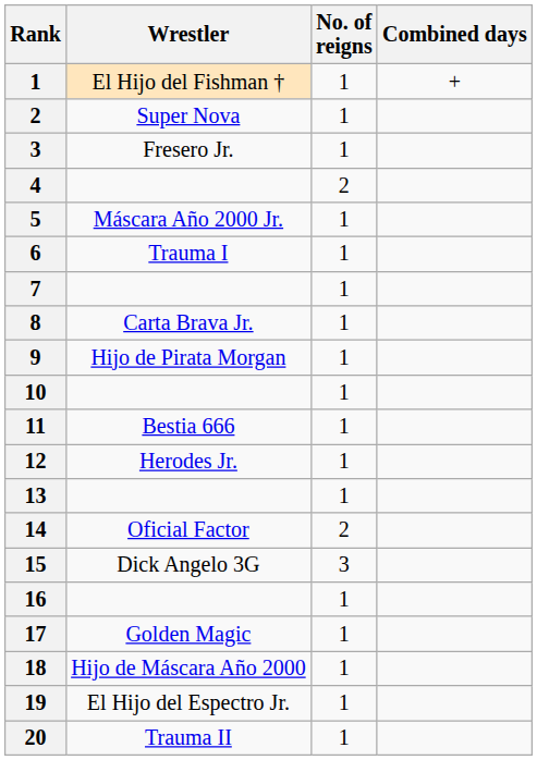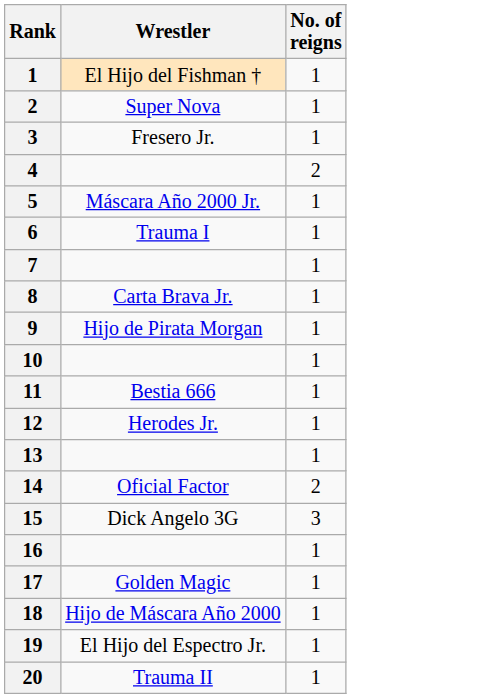- column: Combined days | +
